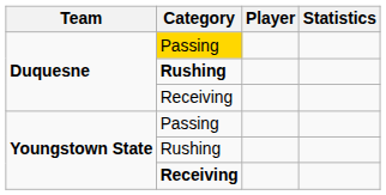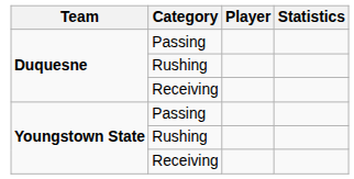Duquesne / Passing | Category: gold background -> no background
Duquesne / Rushing | Category: bold -> normal
Youngstown State / Receiving | Category: bold -> normal
